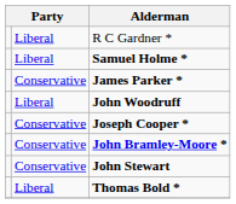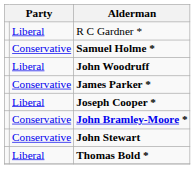Samuel Holme * | column 2: Liberal -> Conservative
rows swapped: James Parker * <-> John Woodruff
Joseph Cooper * | column 2: Conservative -> Liberal
